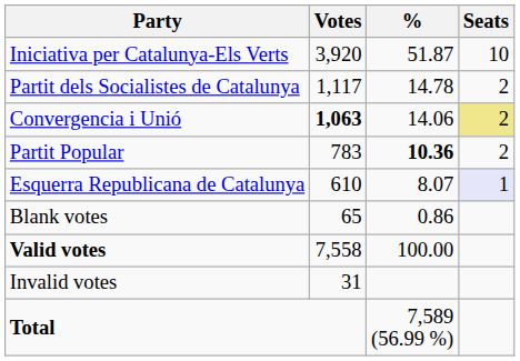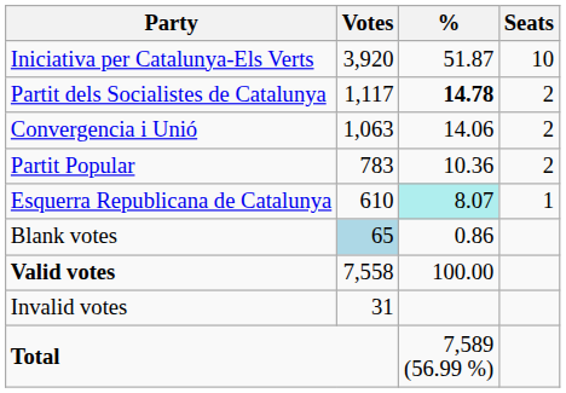Partit dels Socialistes de Catalunya | %: normal -> bold
Convergencia i Unió | Votes: bold -> normal
Convergencia i Unió | Seats: khaki background -> no background
Partit Popular | %: bold -> normal
Esquerra Republicana de Catalunya | %: no background -> paleturquoise background
Esquerra Republicana de Catalunya | Seats: lavender background -> no background
Blank votes | Votes: no background -> lightblue background
